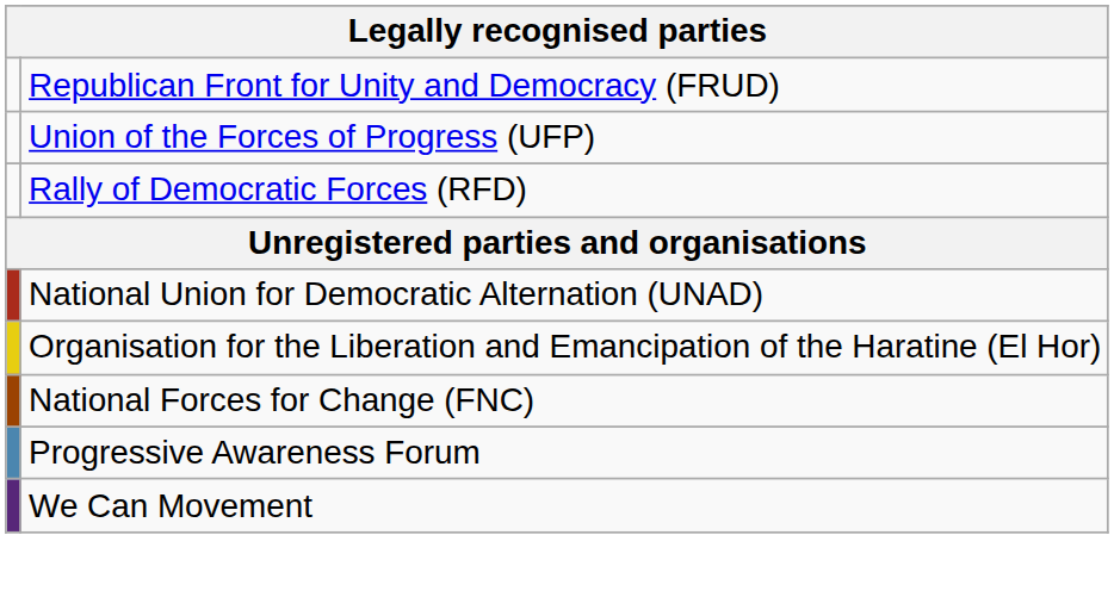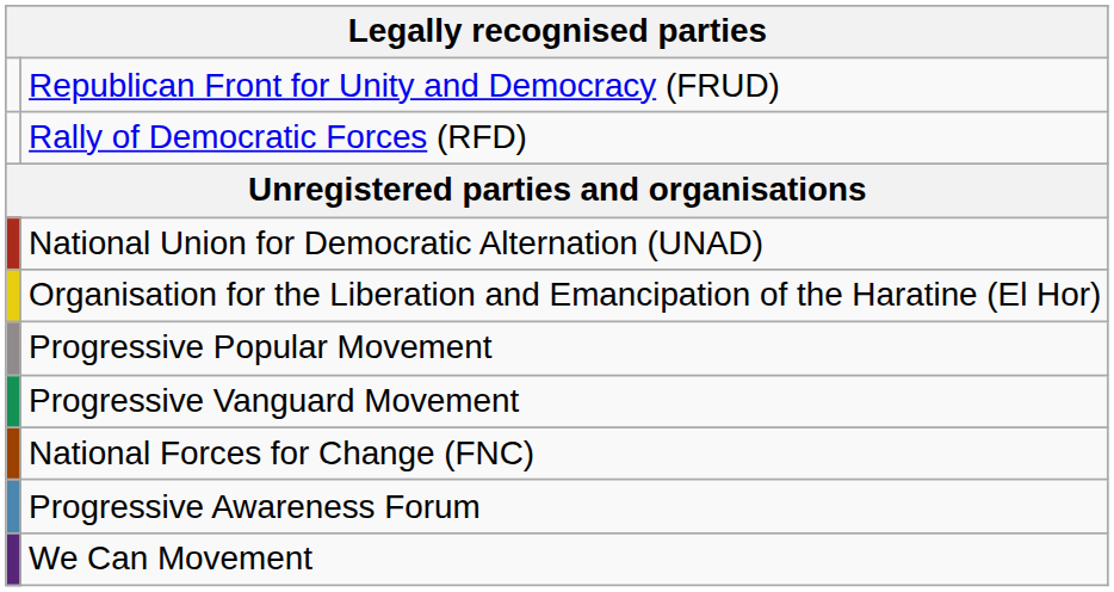- row: Union of the Forces of Progress (UFP)
+ row: Progressive Popular Movement
+ row: Progressive Vanguard Movement
